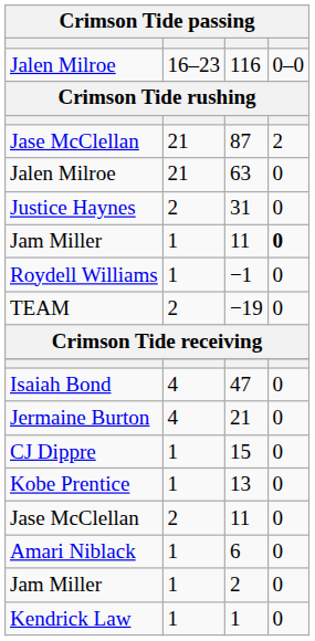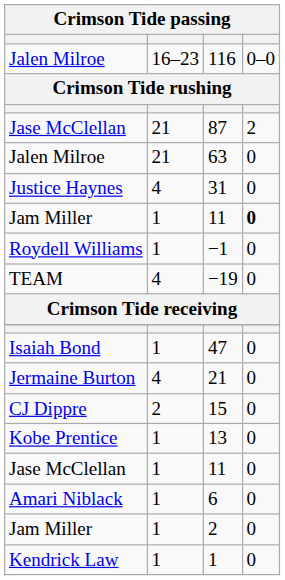31 | column 2: 2 -> 4
−19 | column 2: 2 -> 4
47 | column 2: 4 -> 1
15 | column 2: 1 -> 2
Jase McClellan / 11 | column 2: 2 -> 1
